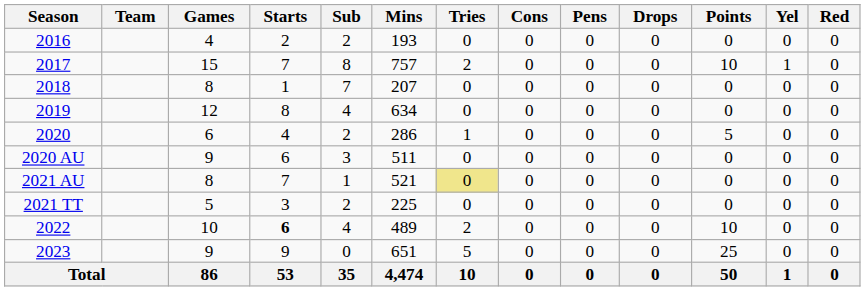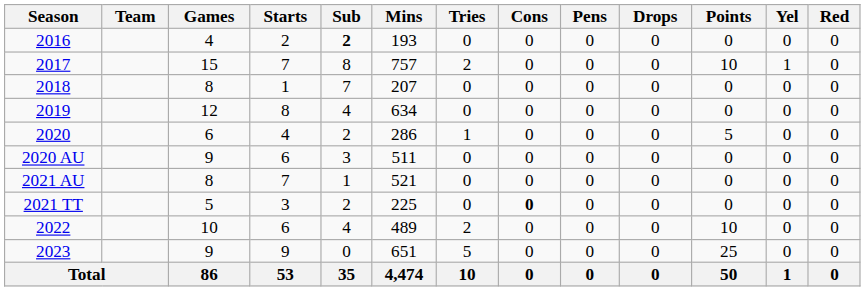2016 | Sub: normal -> bold
2021 AU | Tries: khaki background -> no background
2021 TT | Cons: normal -> bold
2022 | Starts: bold -> normal
